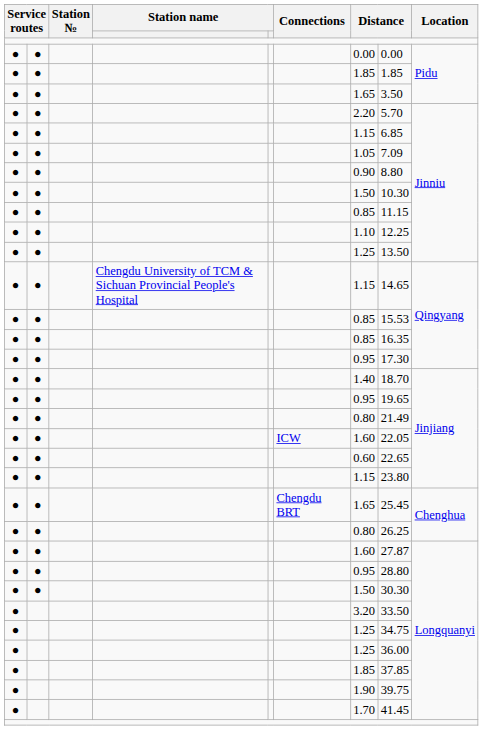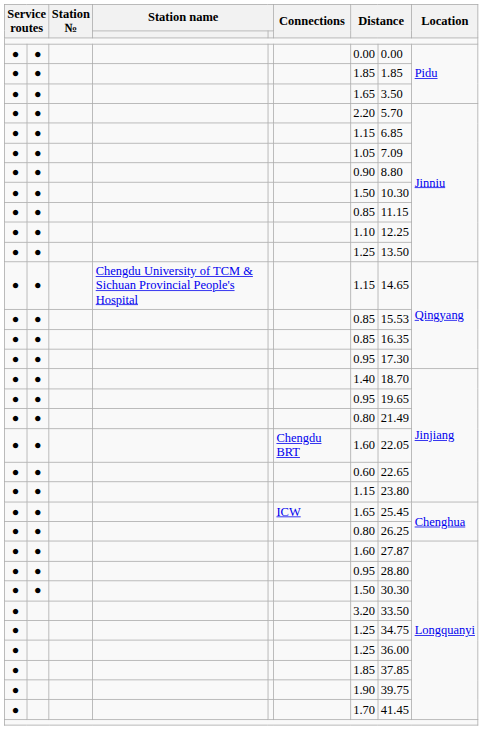row 22 | Connections: ICW -> Chengdu BRT
row 25 | Connections: Chengdu BRT -> ICW
